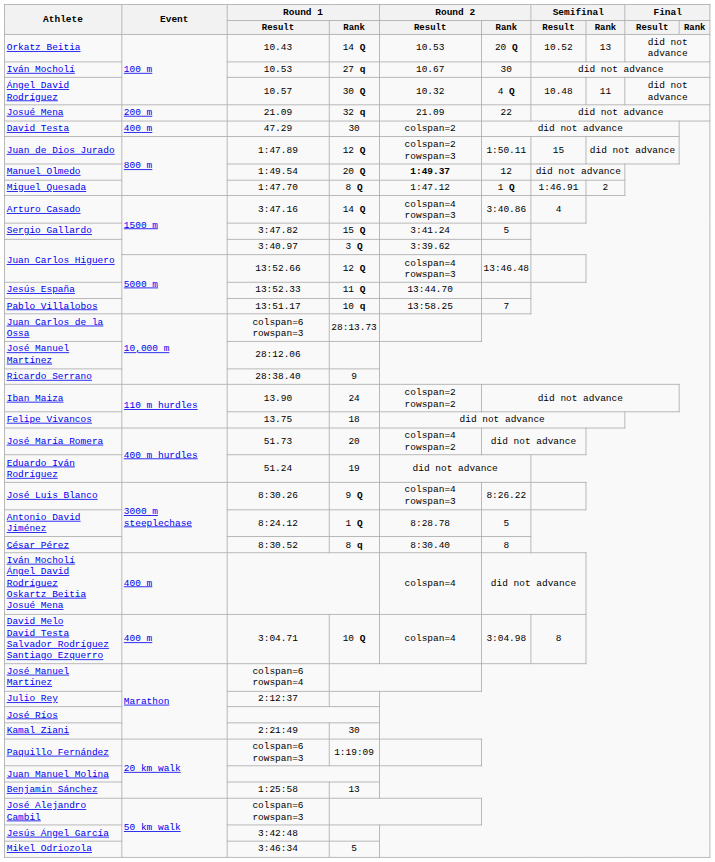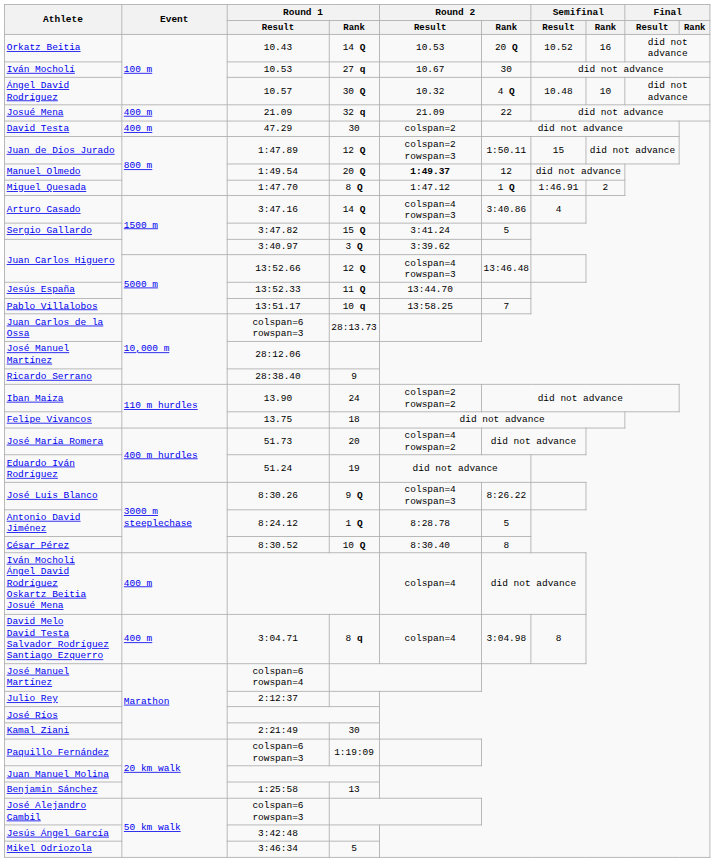Orkatz Beitia | Semifinal / Rank: 13 -> 16
Ángel David Rodríguez | Semifinal / Rank: 11 -> 10
Josué Mena | Event: 200 m -> 400 m
César Pérez | Round 1 / Rank: 8 q -> 10 Q
David Melo David Testa Salvador Rodríguez Santiago Ezquerro | Round 1 / Rank: 10 Q -> 8 q
